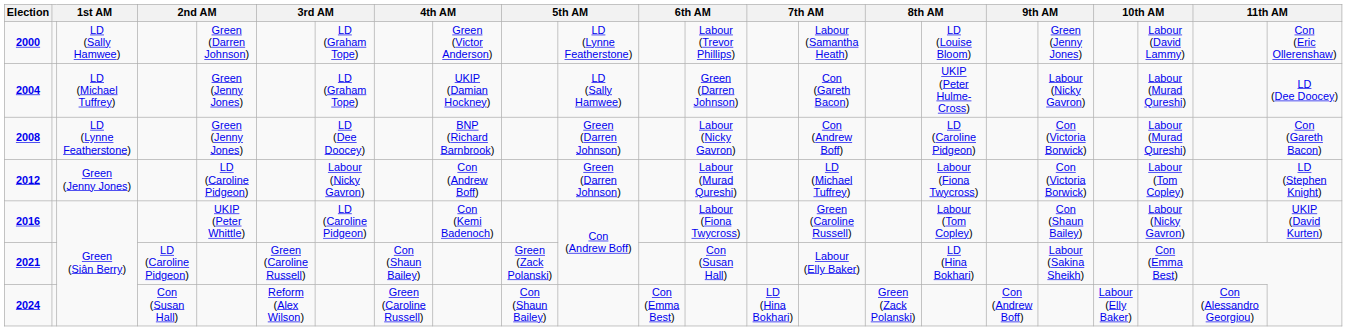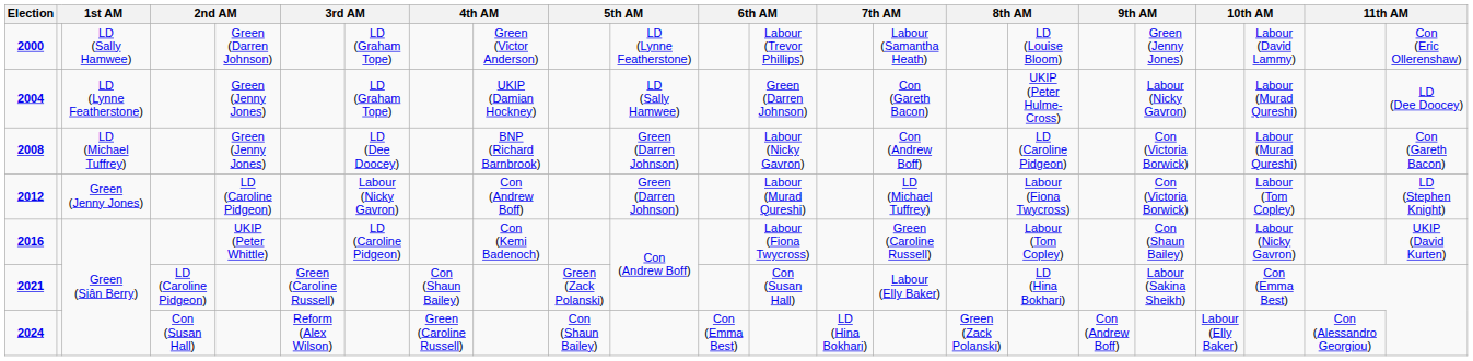2004 | column 3: LD (Michael Tuffrey) -> LD (Lynne Featherstone)
2008 | column 3: LD (Lynne Featherstone) -> LD (Michael Tuffrey)
